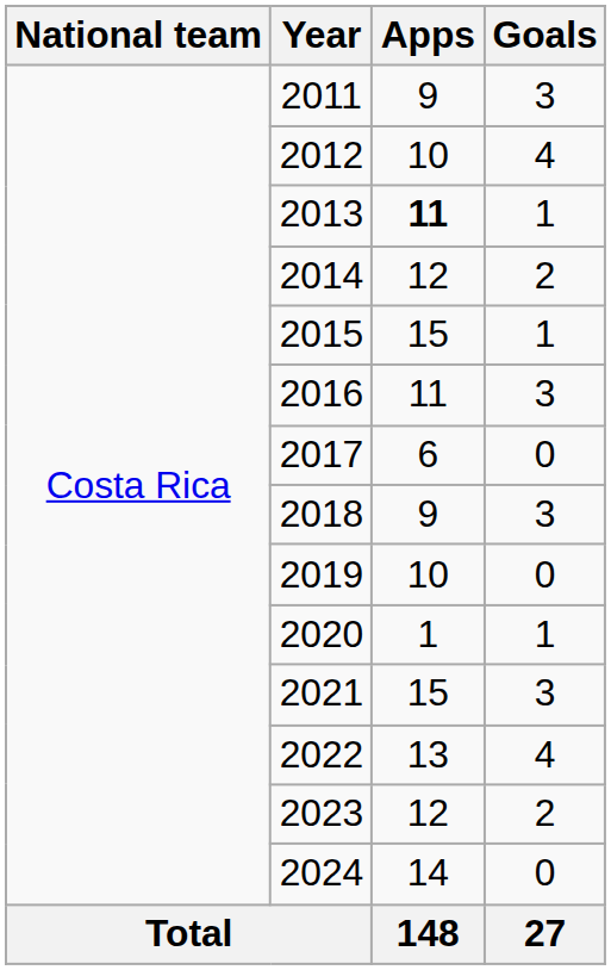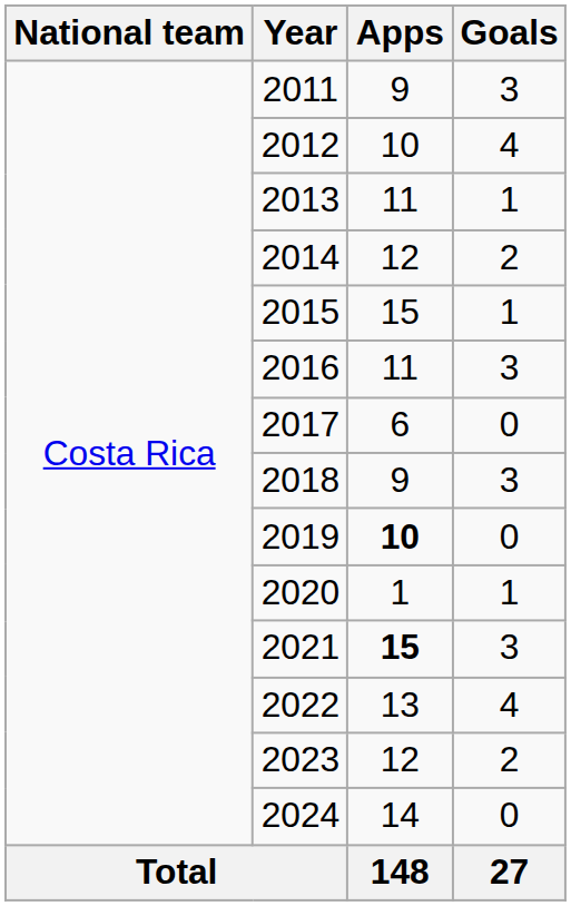2013 | Apps: bold -> normal
2019 | Apps: normal -> bold
2021 | Apps: normal -> bold
